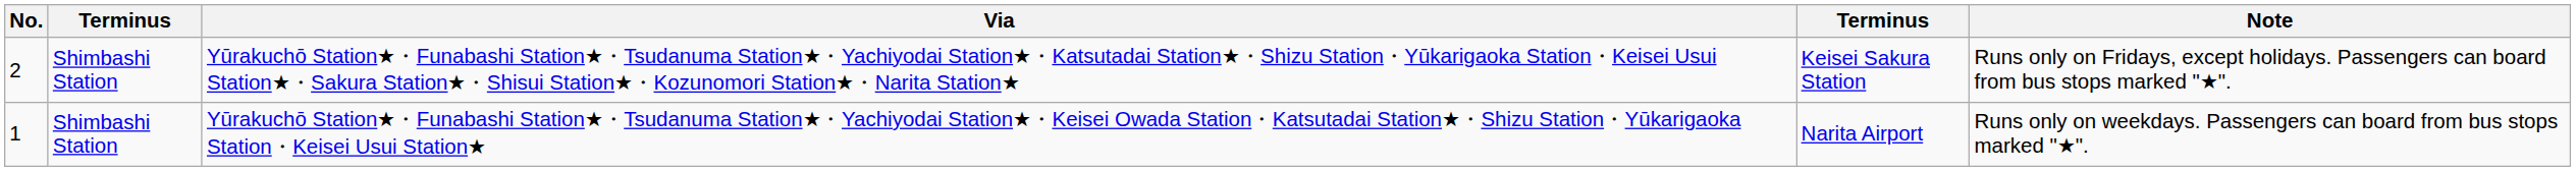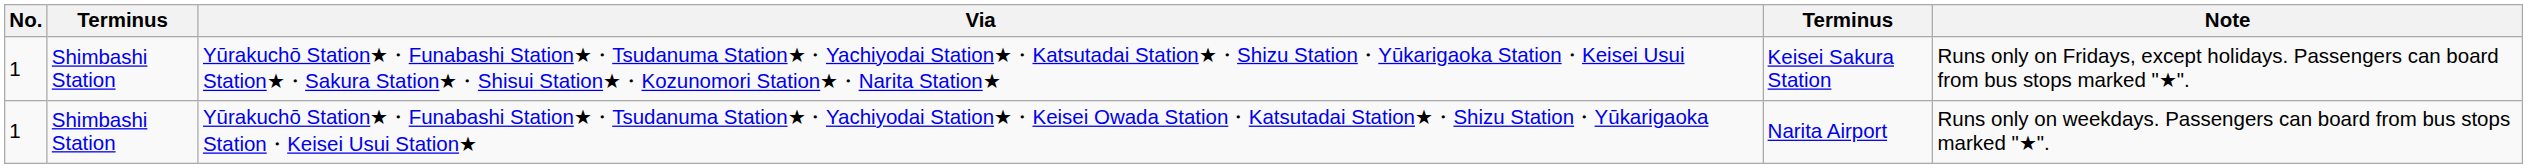row 2 | No.: 2 -> 1
